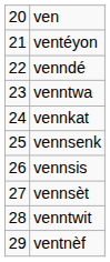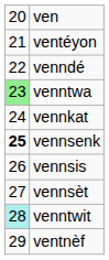venntwa | column 1: no background -> lightgreen background
vennsenk | column 1: normal -> bold
venntwit | column 1: no background -> paleturquoise background
